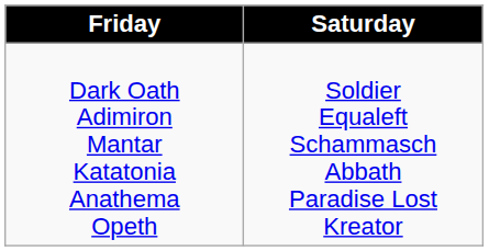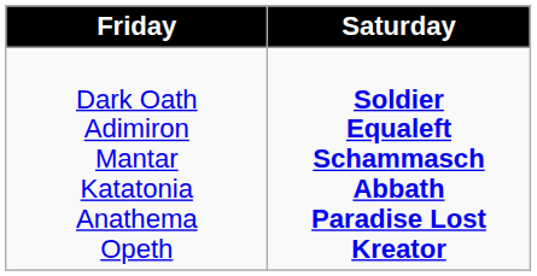Dark Oath Adimiron Mantar Katatonia Anathema Opeth | Saturday: normal -> bold
